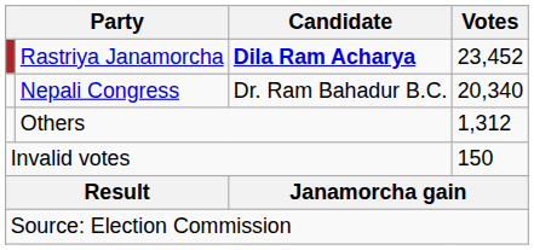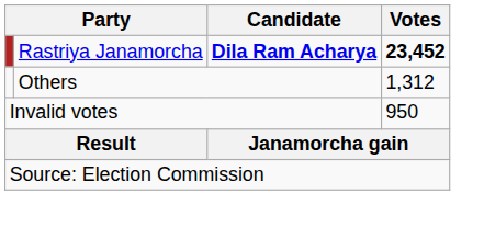Rastriya Janamorcha | Votes: normal -> bold
- row: Nepali Congress | Dr. Ram Bahadur B.C. | 20,340
Invalid votes | Votes: 150 -> 950
